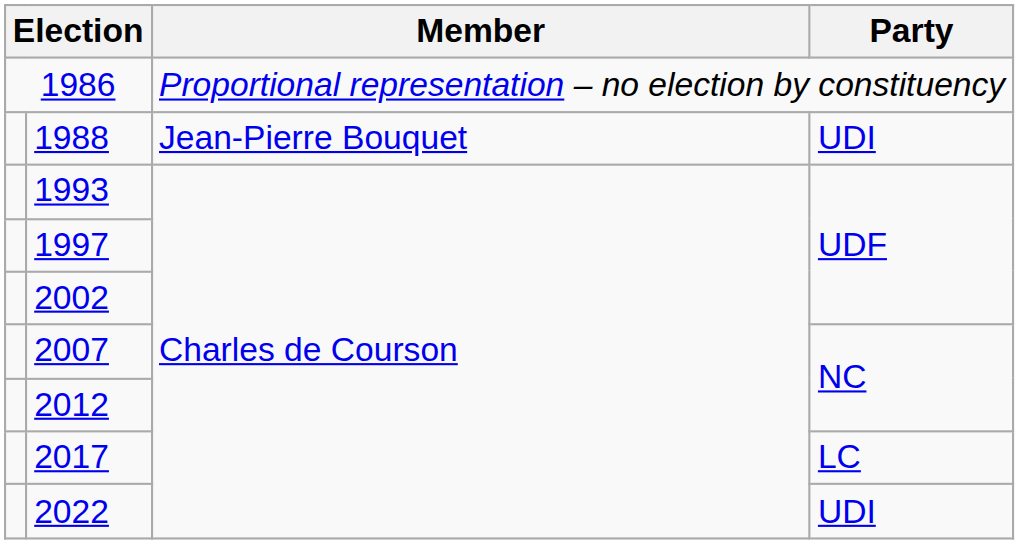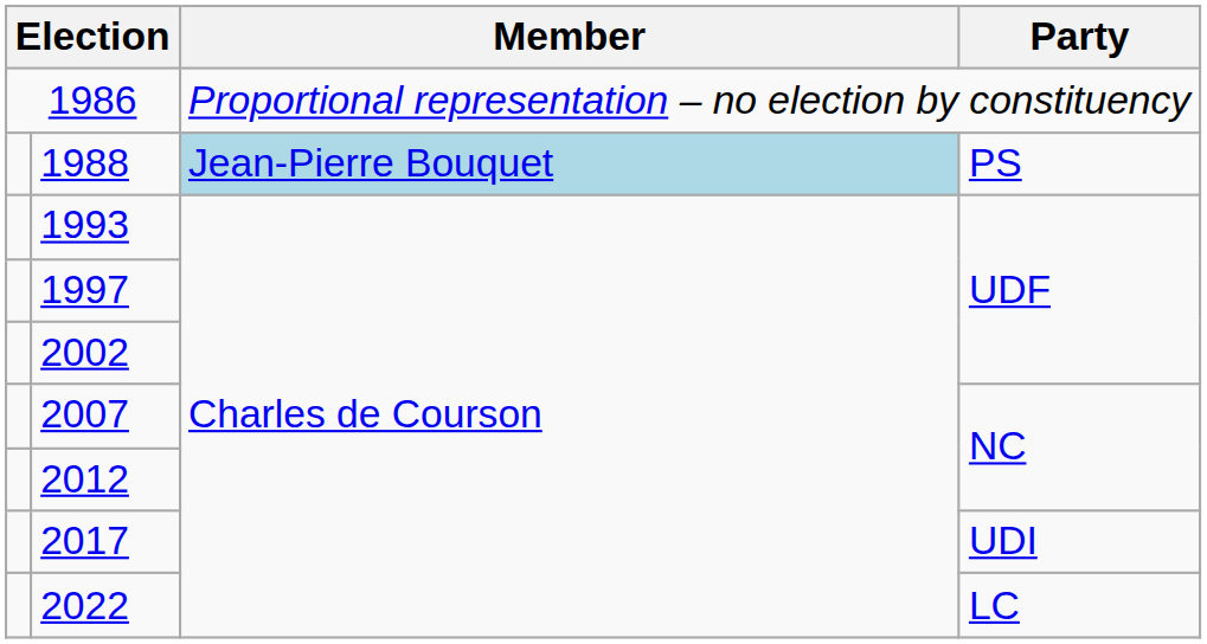1988 | Member: no background -> lightblue background
1988 | Party: UDI -> PS
2017 | Party: LC -> UDI
2022 | Party: UDI -> LC
